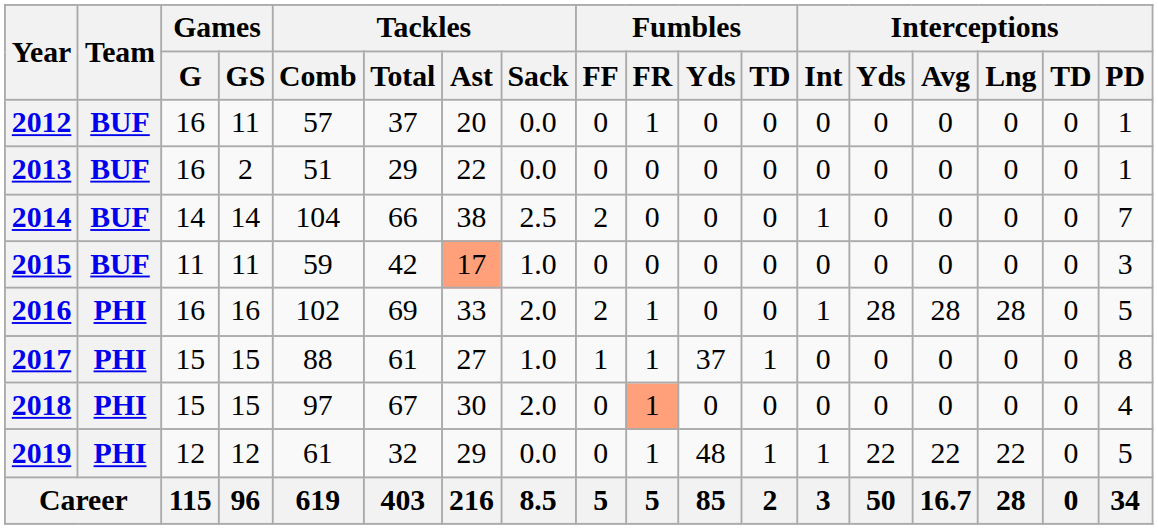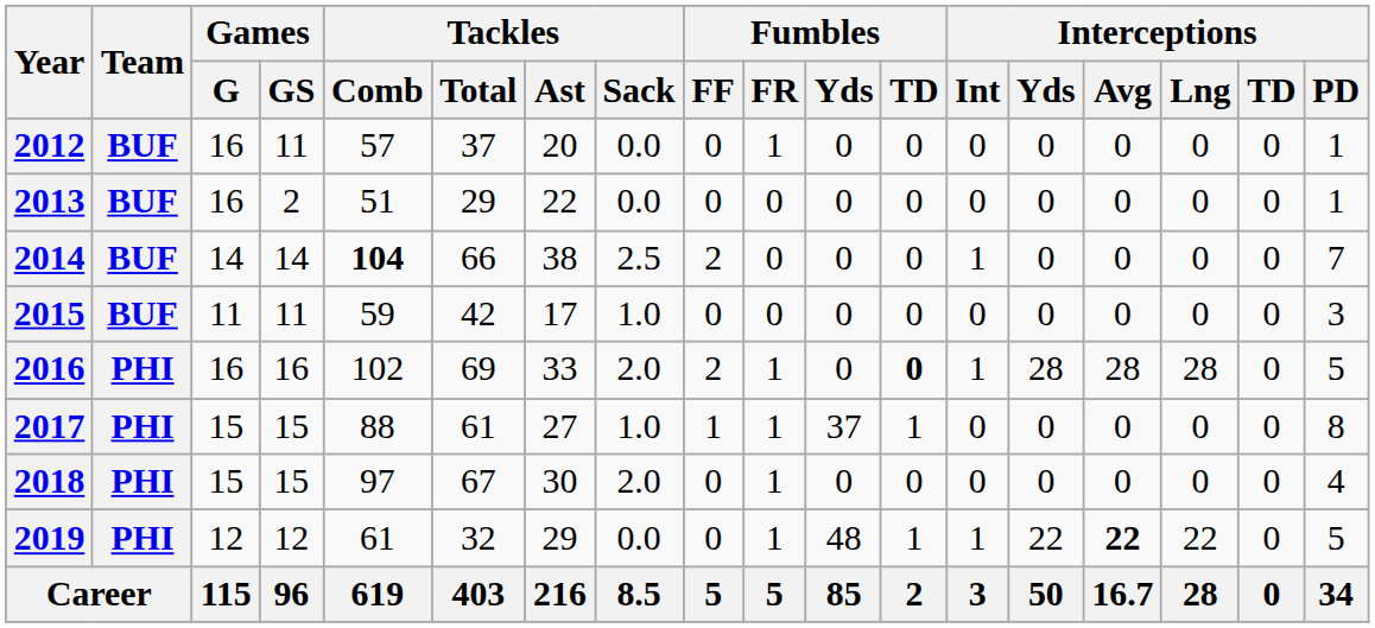2014 | Tackles / Comb: normal -> bold
2015 | Tackles / Ast: lightsalmon background -> no background
2016 | Fumbles / TD: normal -> bold
2018 | Fumbles / FR: lightsalmon background -> no background
2019 | Interceptions / Avg: normal -> bold
